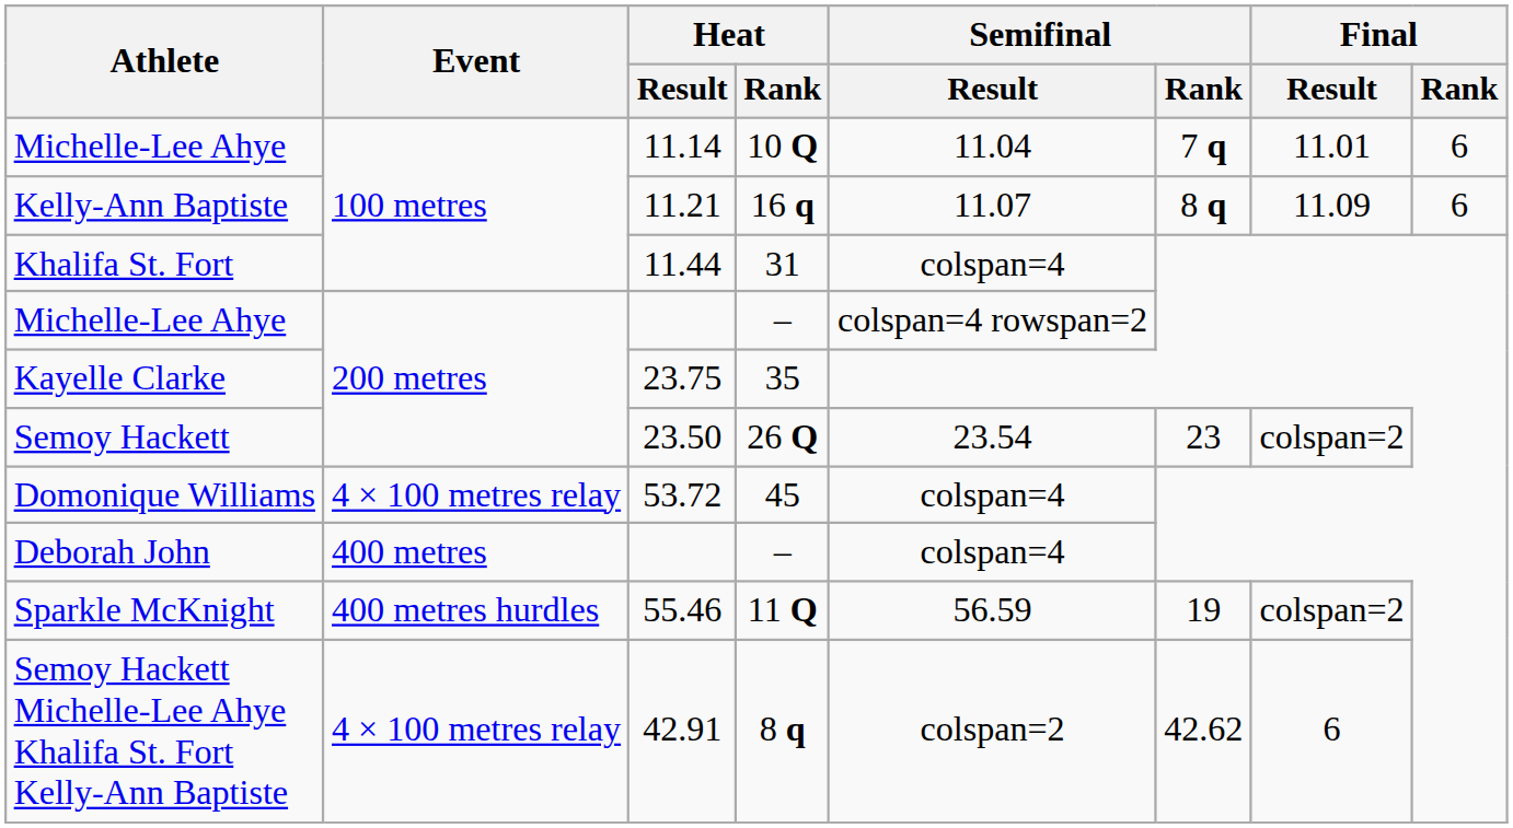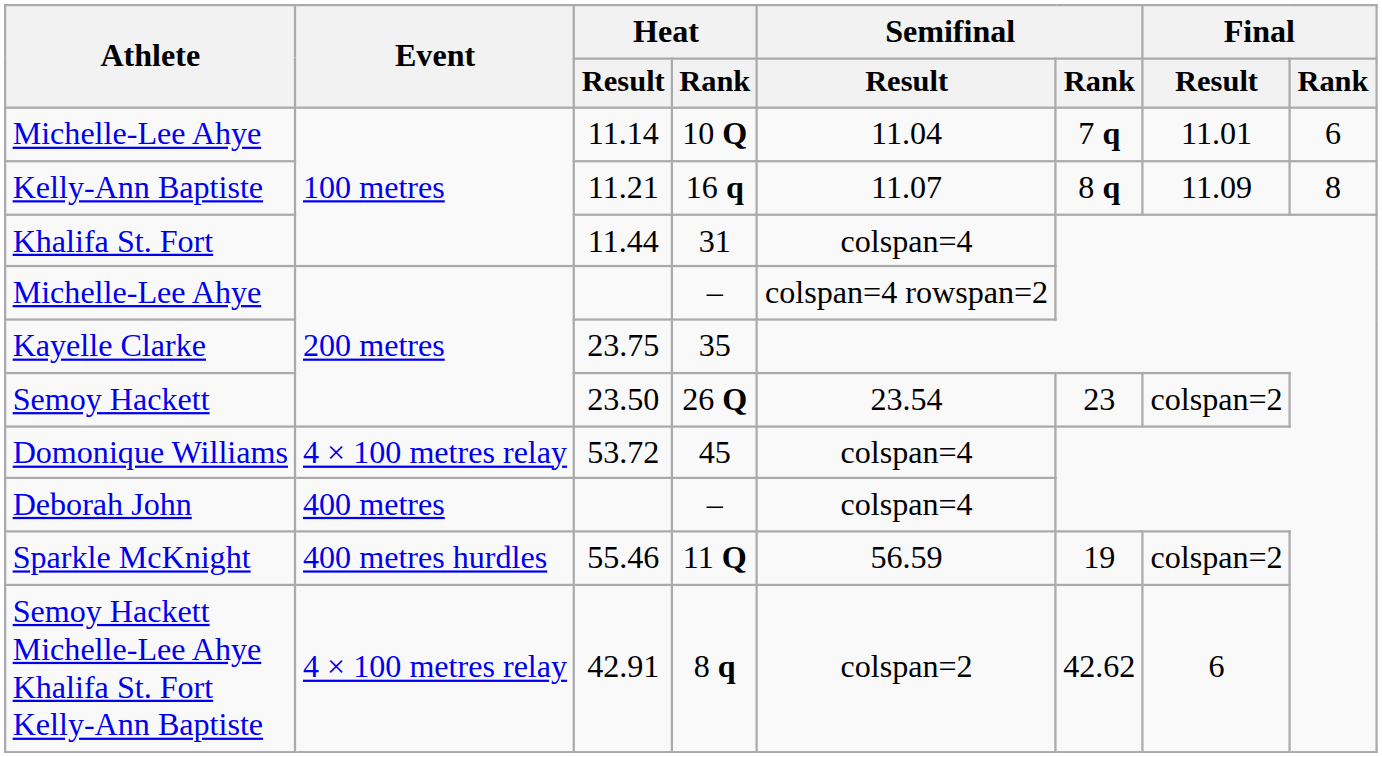Kelly-Ann Baptiste | Final / Rank: 6 -> 8
